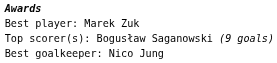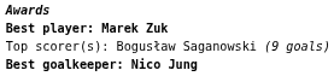Best player: Marek Zuk | Awards: normal -> bold
Best goalkeeper: Nico Jung | Awards: normal -> bold
